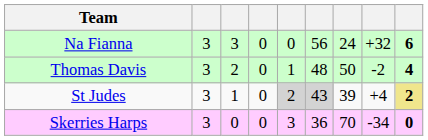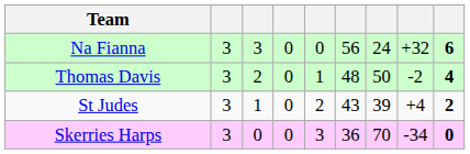St Judes | column 5: lightgrey background -> no background
St Judes | column 6: lightgrey background -> no background
St Judes | column 9: khaki background -> no background
